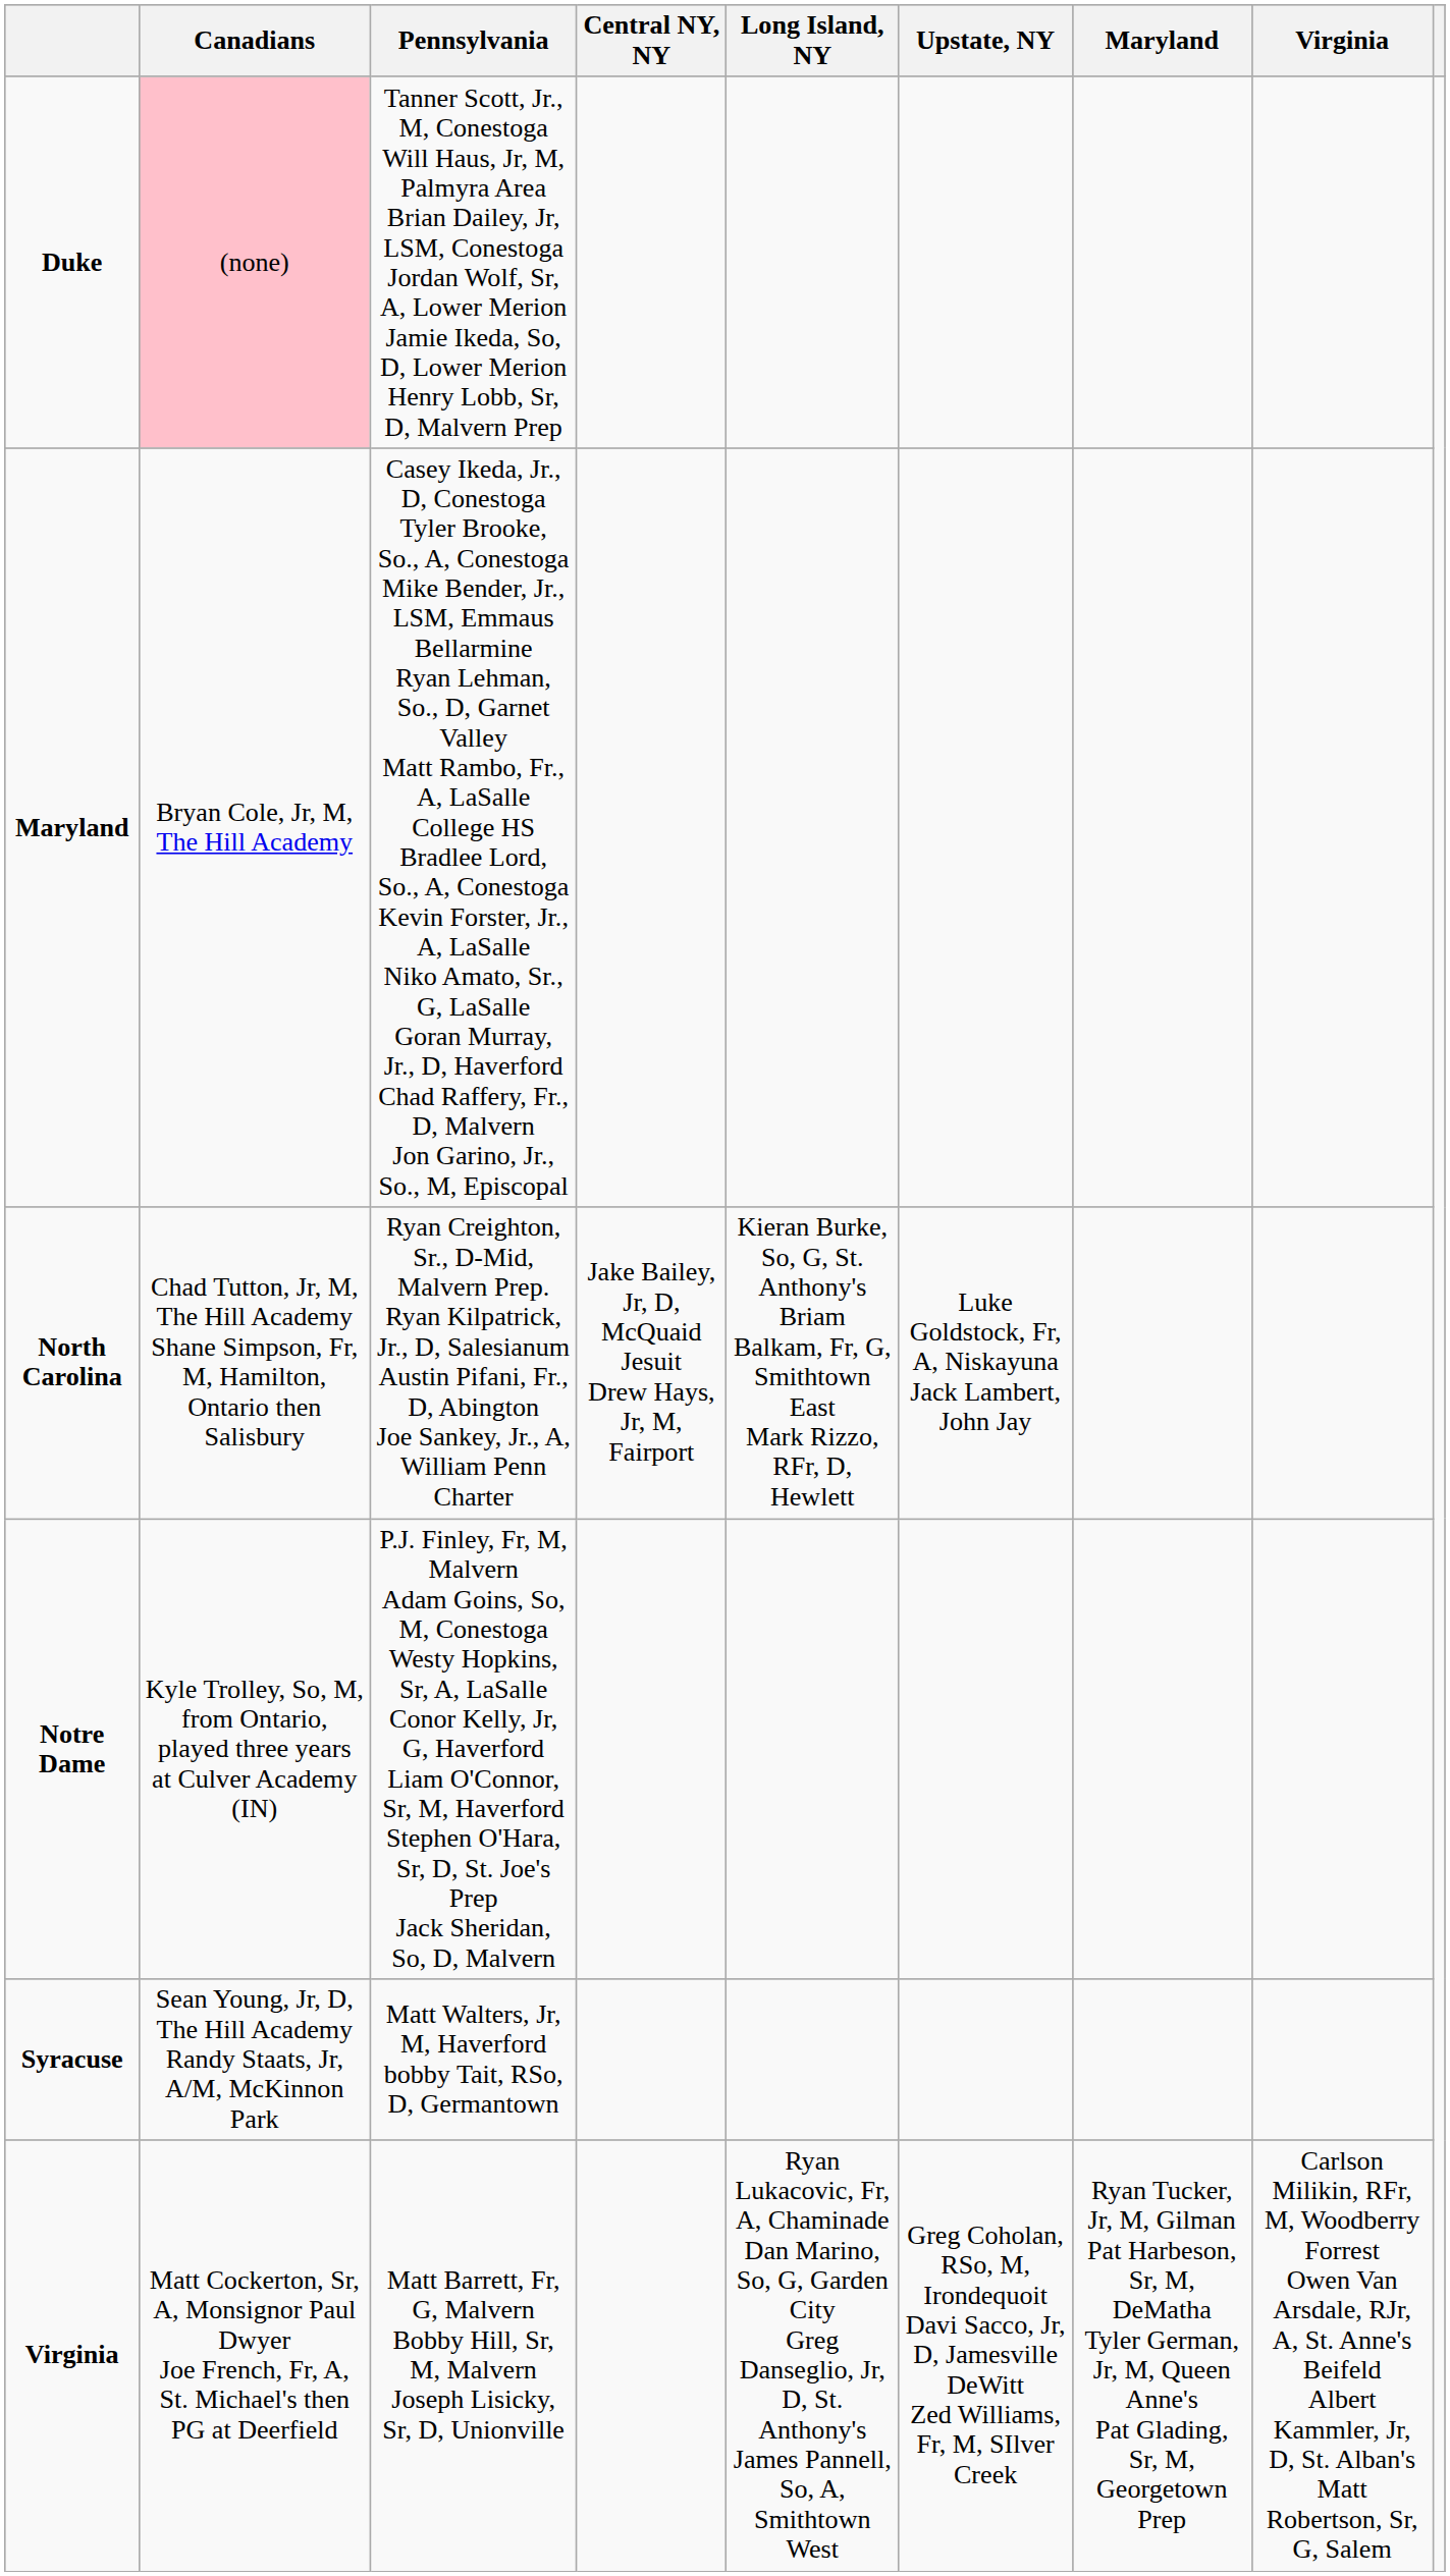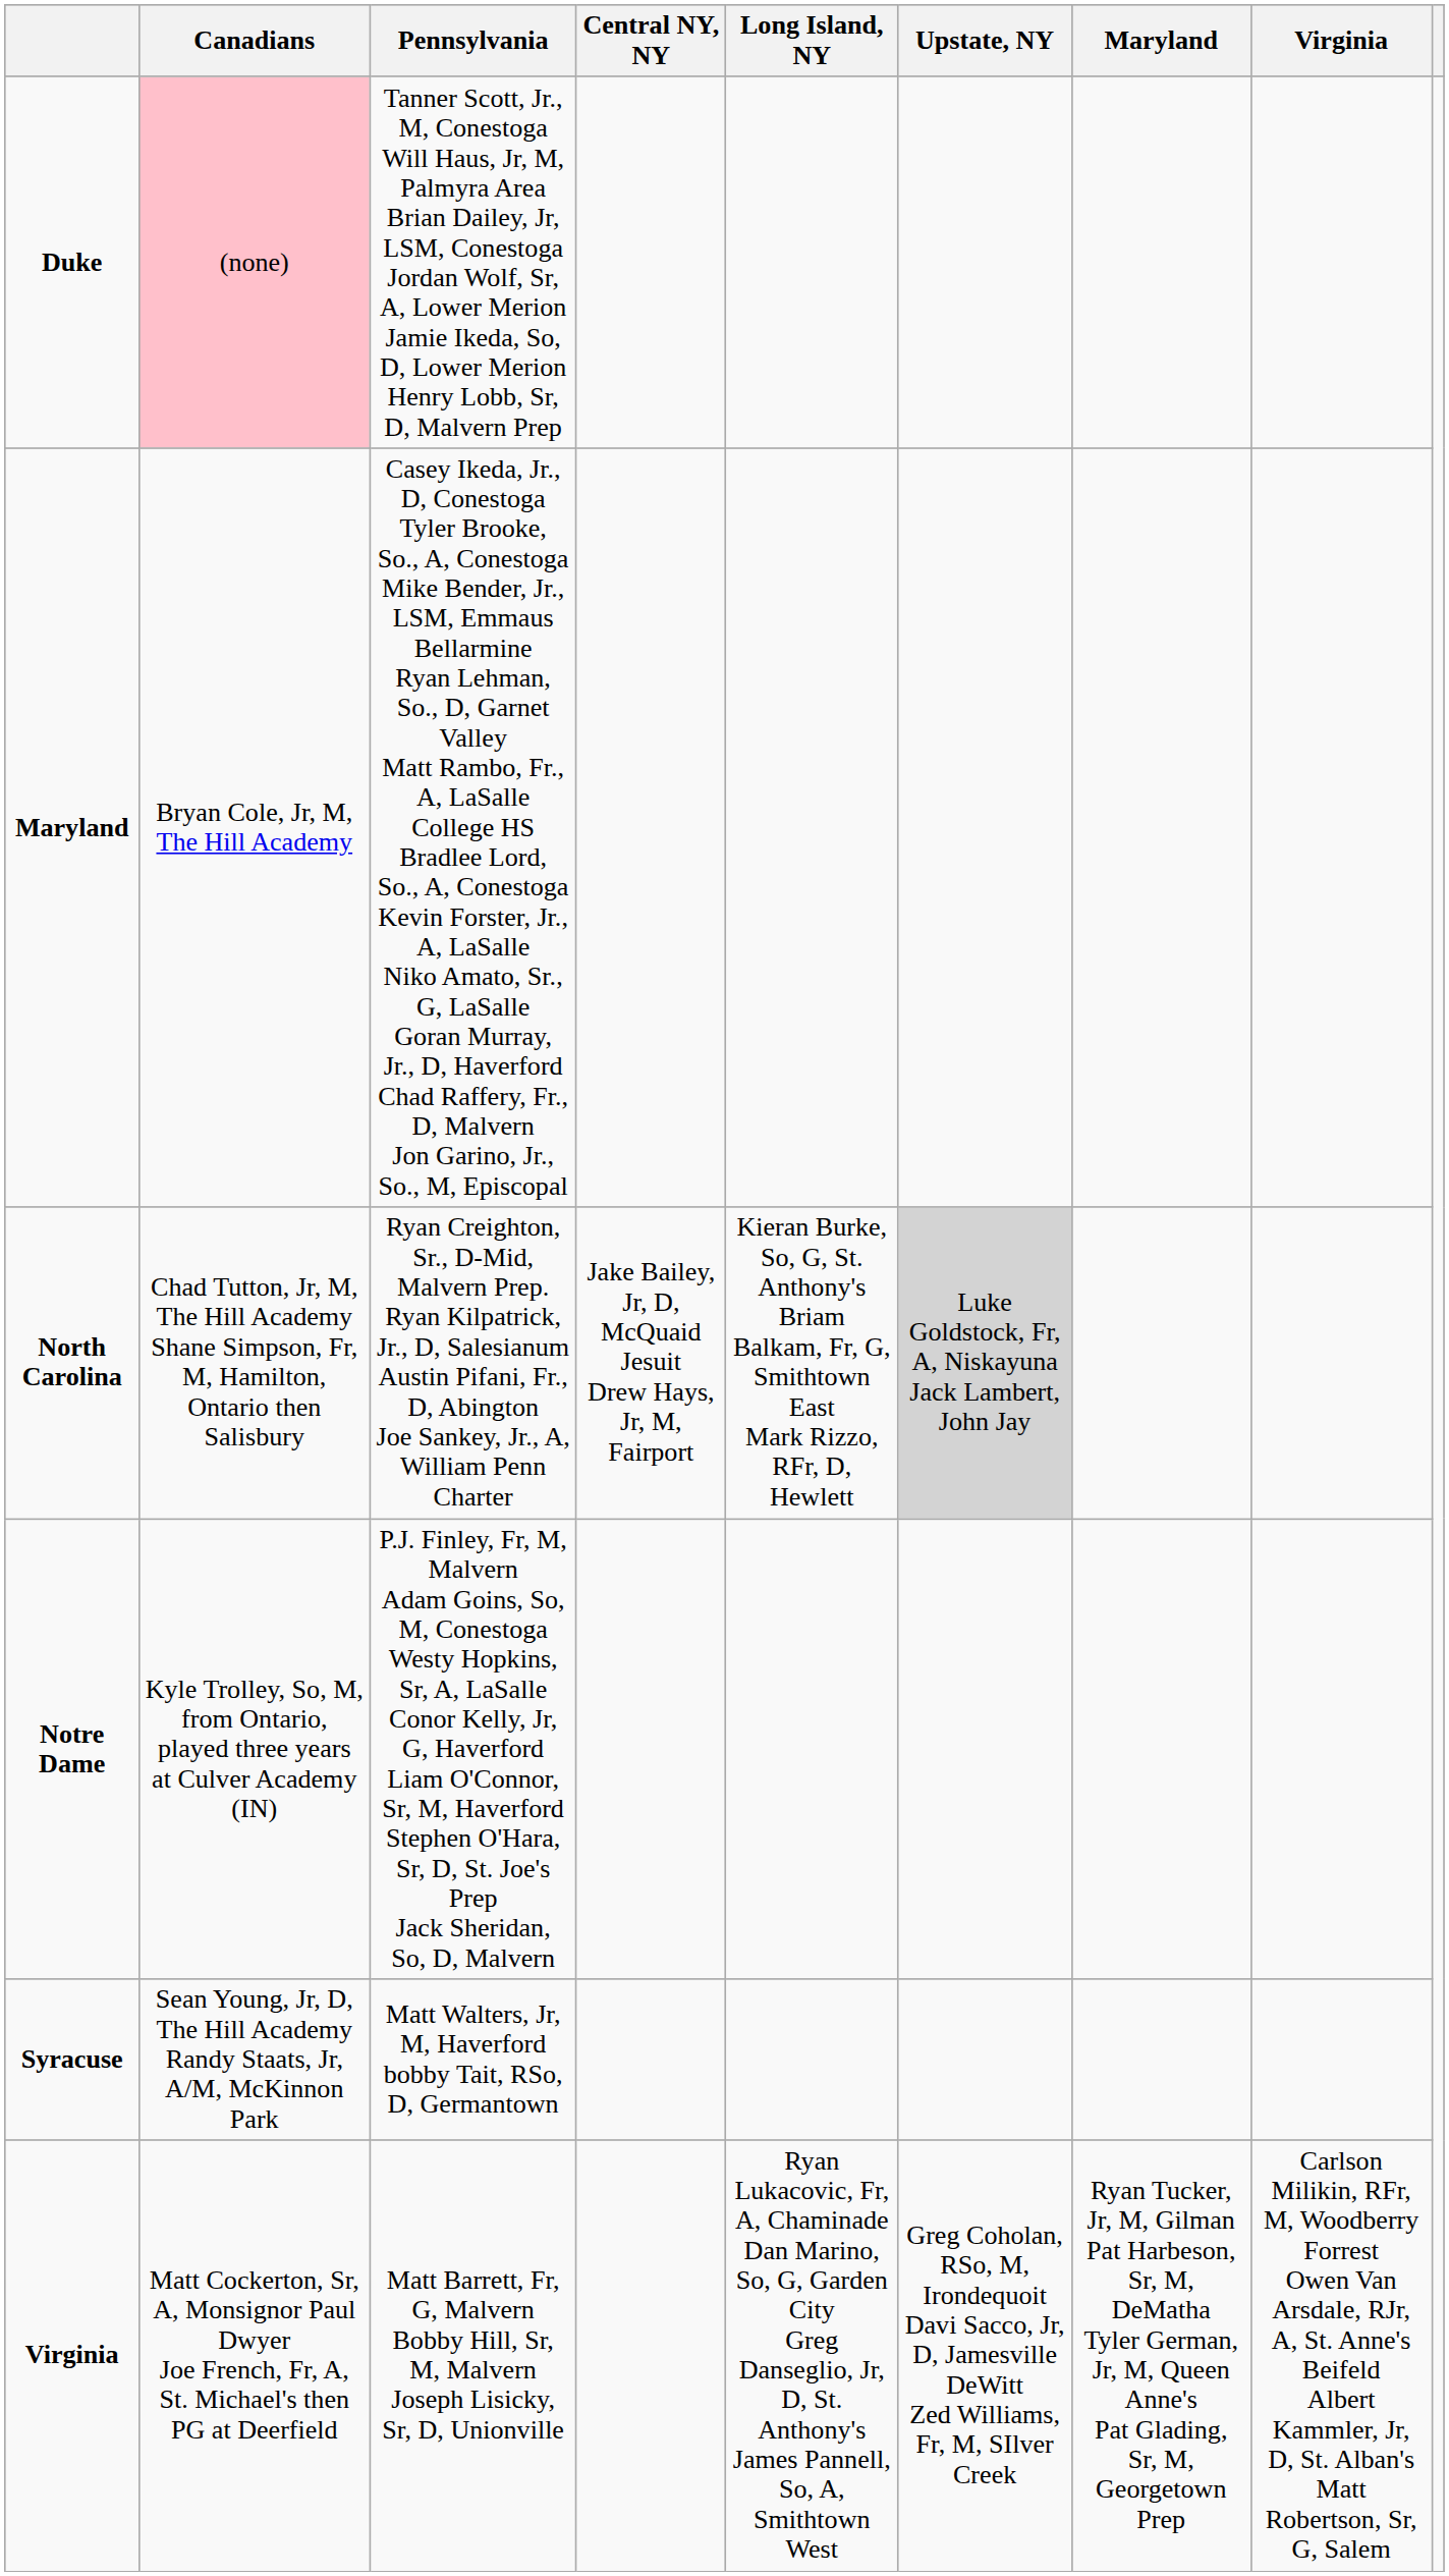North Carolina | Upstate, NY: no background -> lightgrey background
